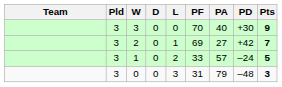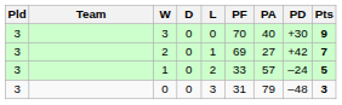columns swapped: Team <-> Pld
